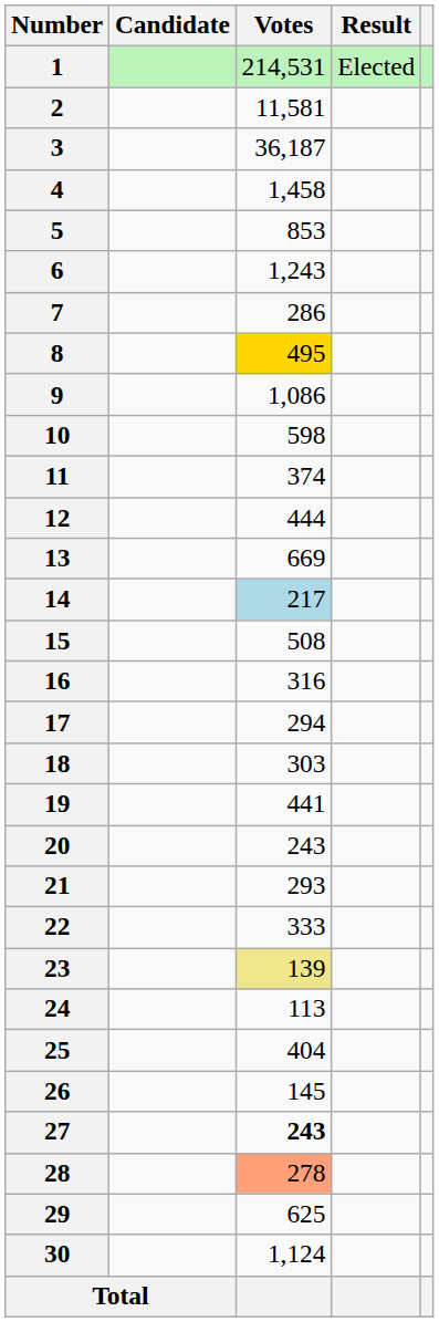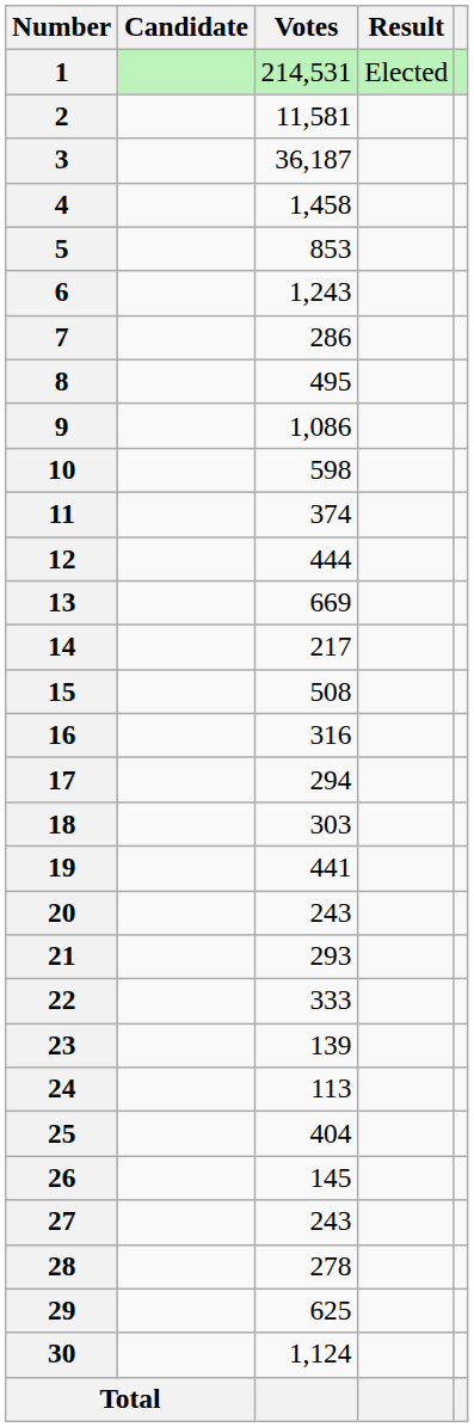8 | Votes: gold background -> no background
14 | Votes: lightblue background -> no background
23 | Votes: khaki background -> no background
27 | Votes: bold -> normal
28 | Votes: lightsalmon background -> no background
